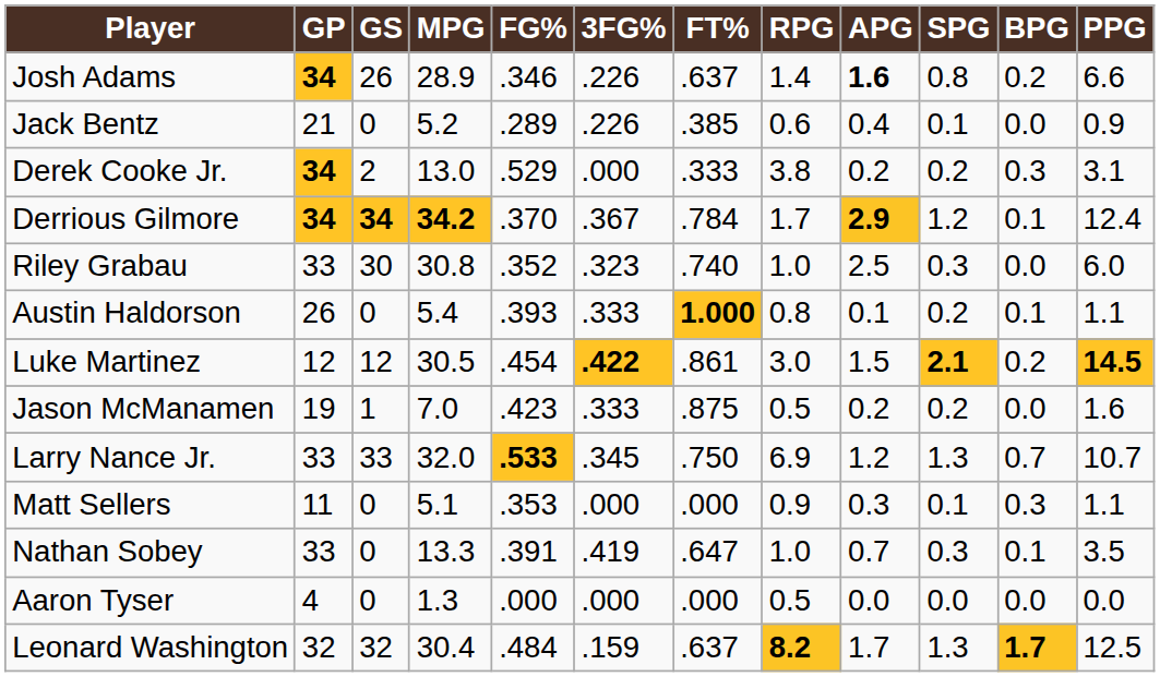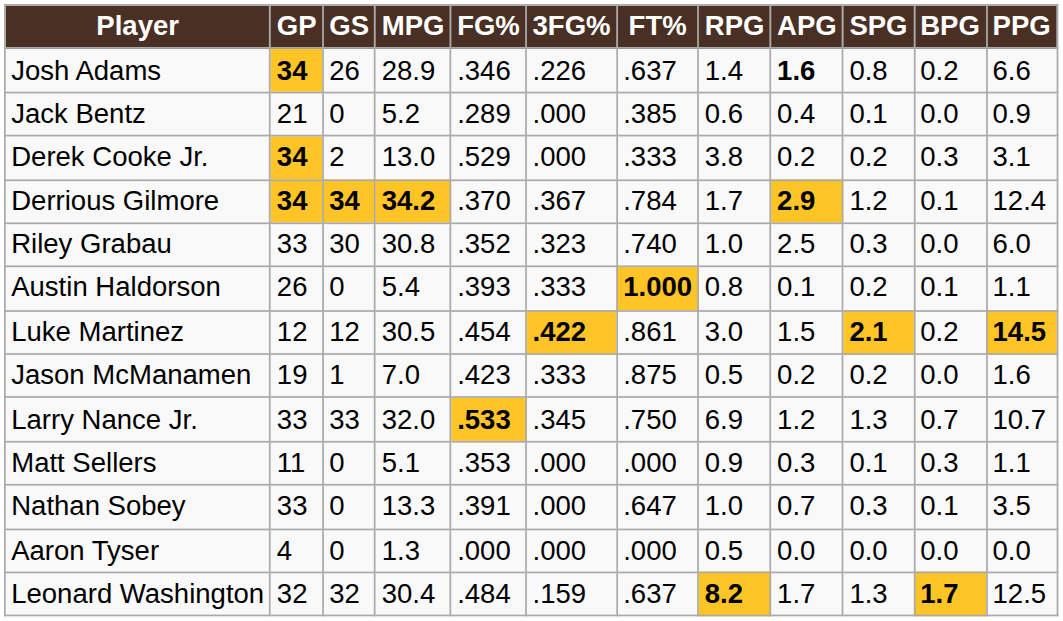Jack Bentz | 3FG%: .226 -> .000
Nathan Sobey | 3FG%: .419 -> .000
